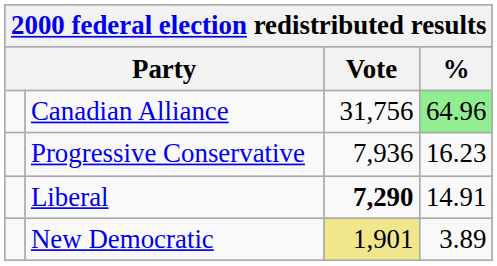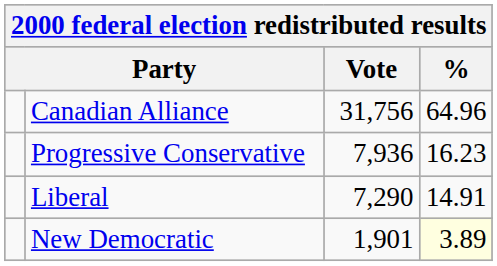Canadian Alliance | %: lightgreen background -> no background
Liberal | Vote: bold -> normal
New Democratic | Vote: khaki background -> no background
New Democratic | %: no background -> lightyellow background
